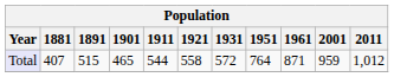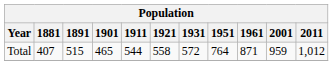row 3 | Year: lavender background -> no background
